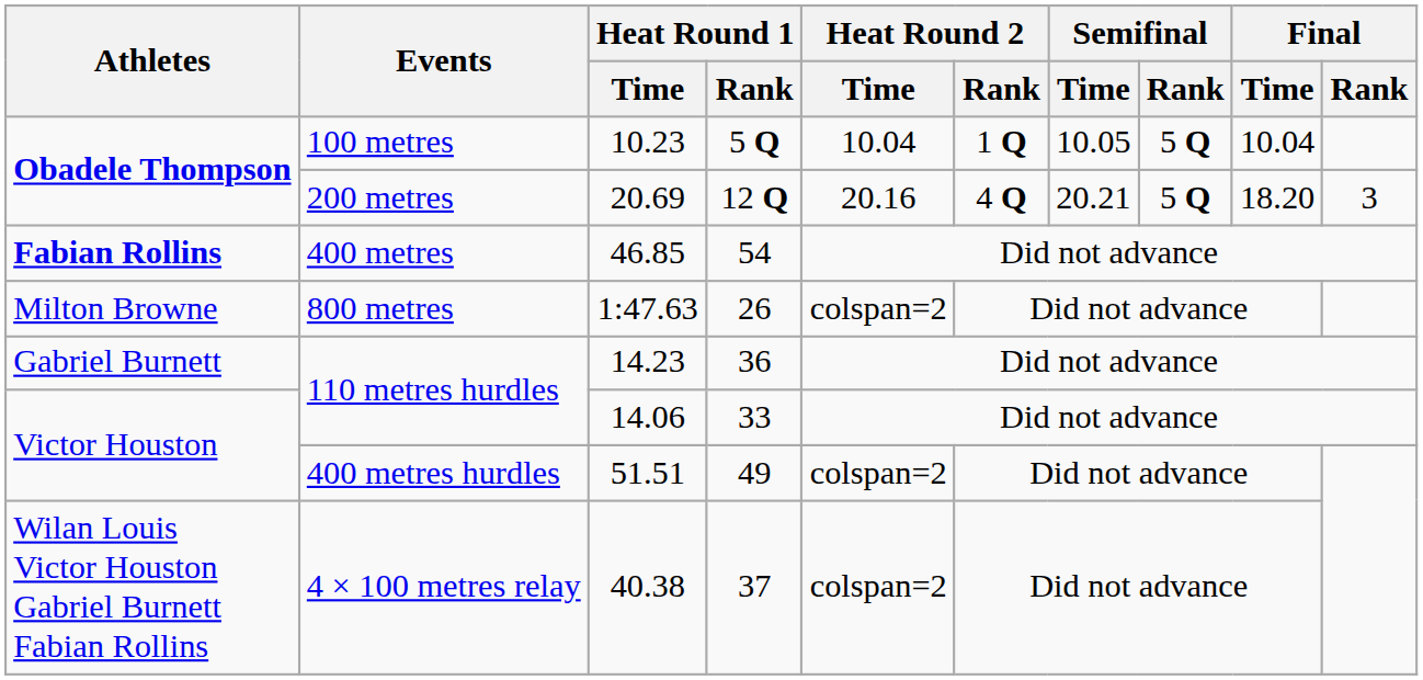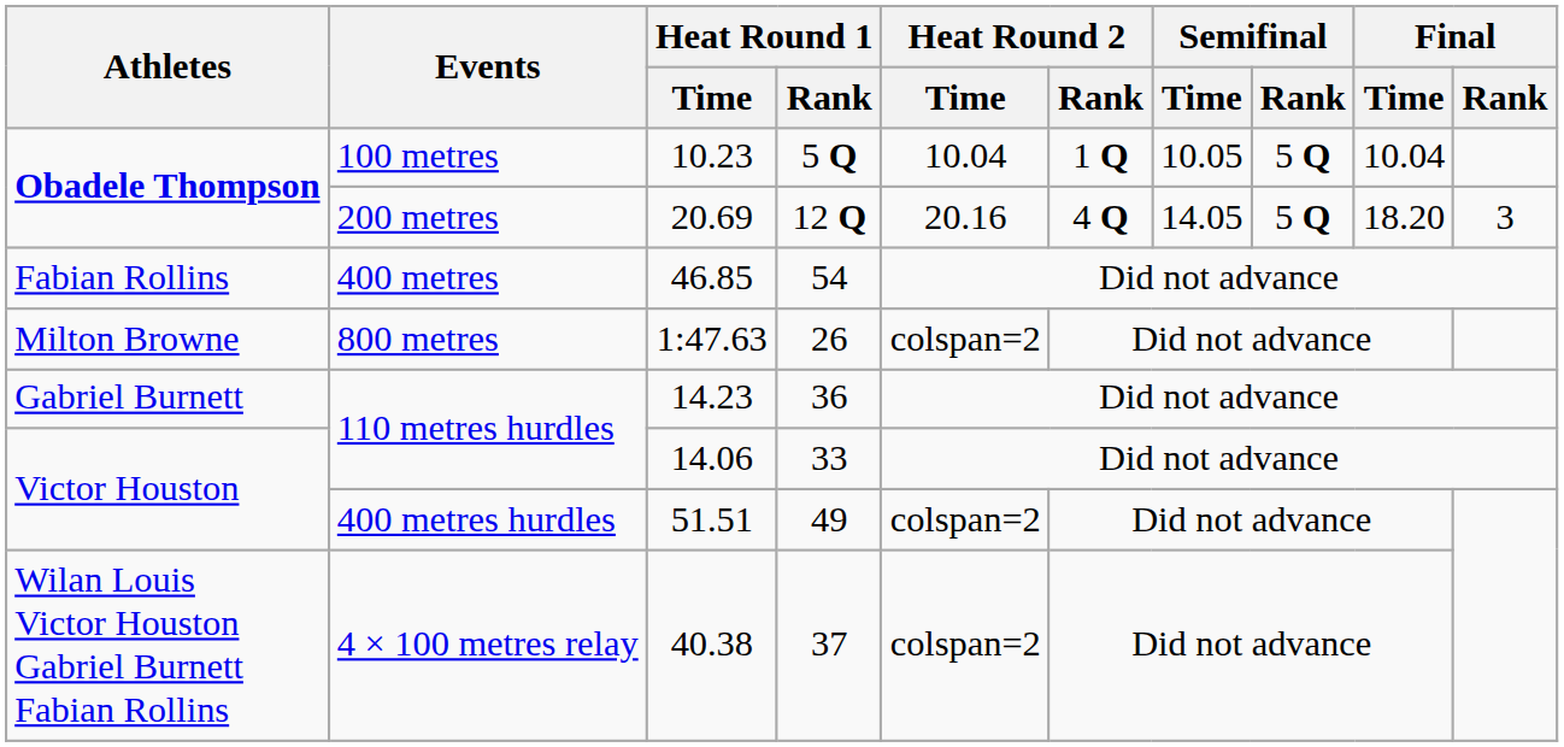20.69 | Semifinal / Time: 20.21 -> 14.05
46.85 | Athletes: bold -> normal
